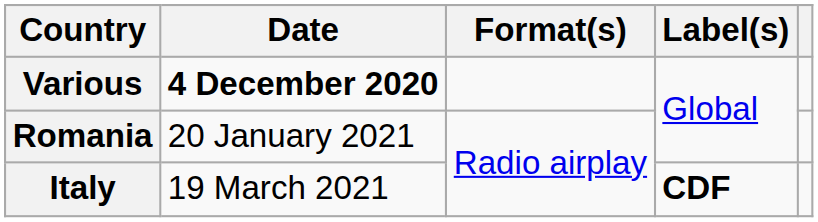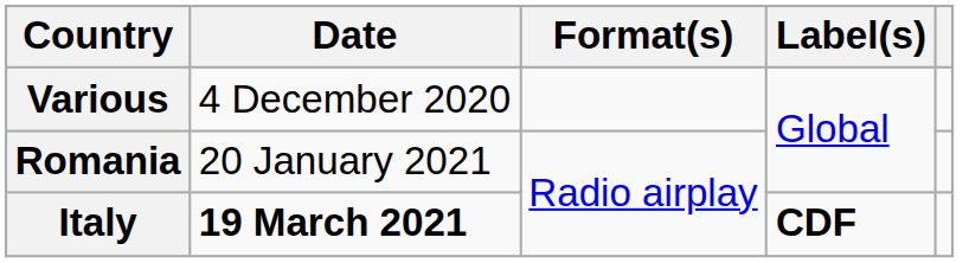Various | Date: bold -> normal
Italy | Date: normal -> bold
